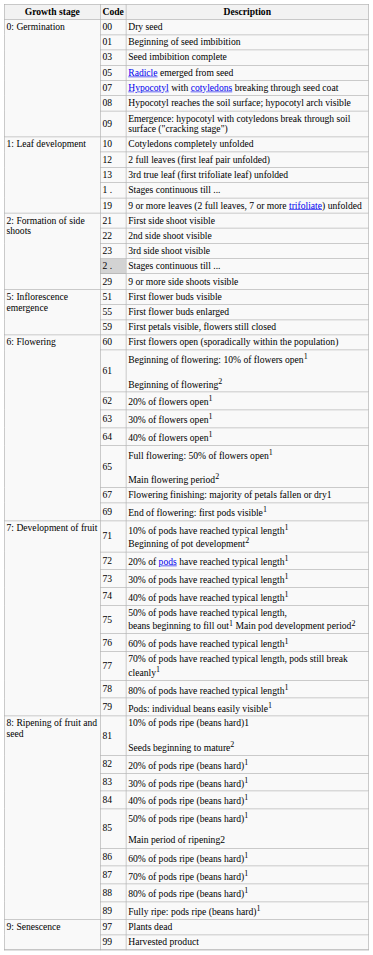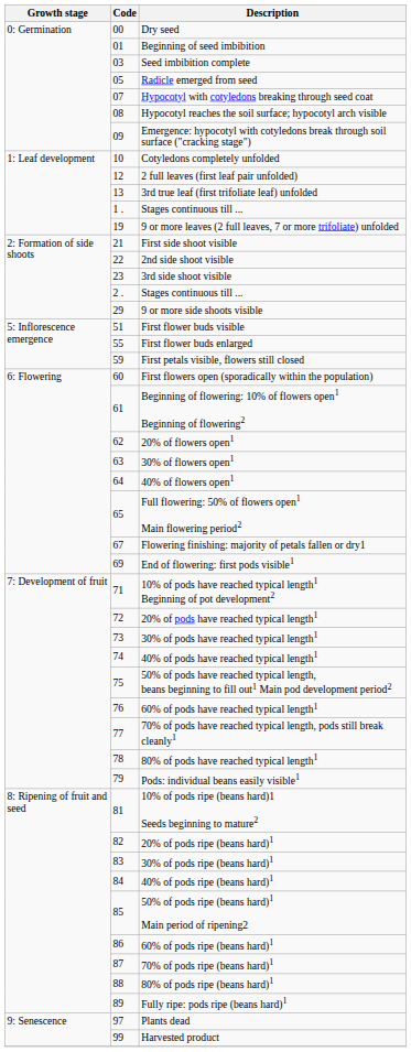2 . / Stages continuous till ... | Code: lightgrey background -> no background
